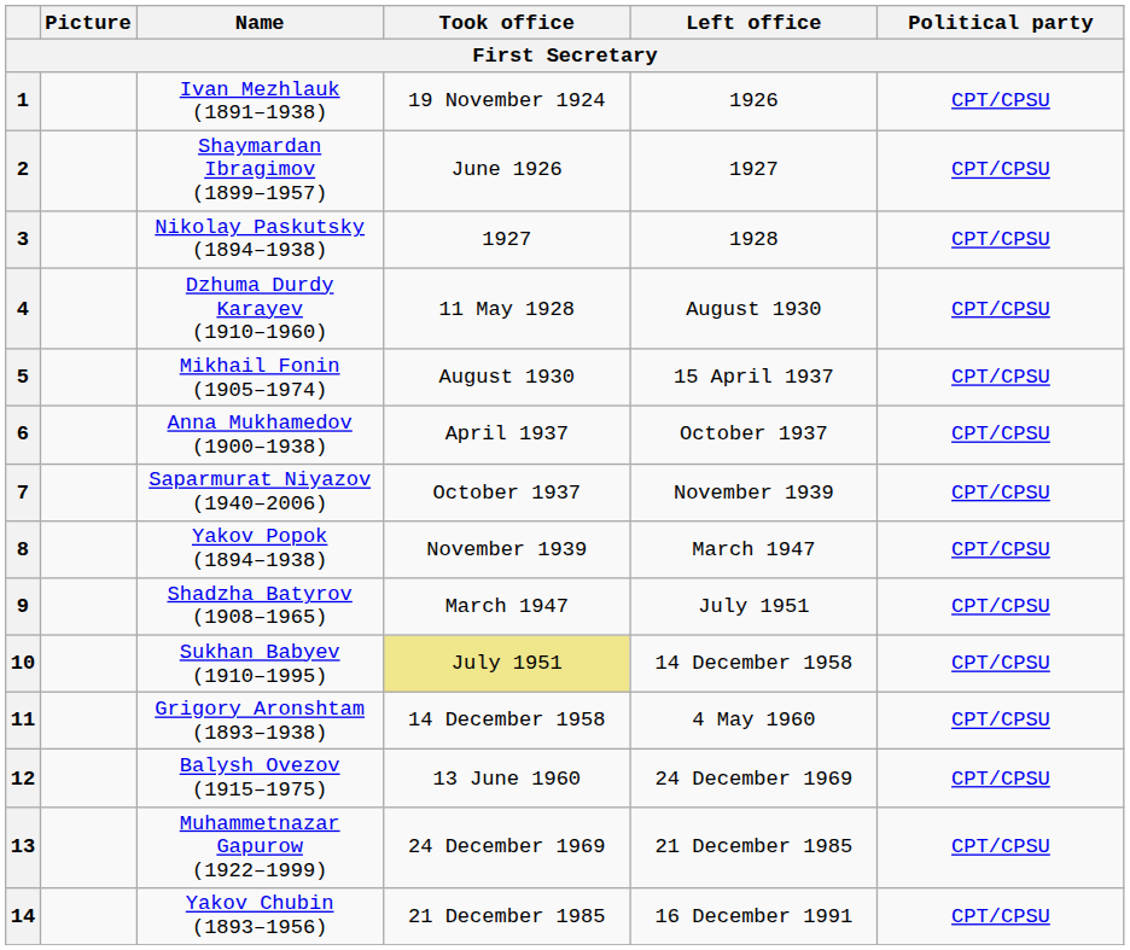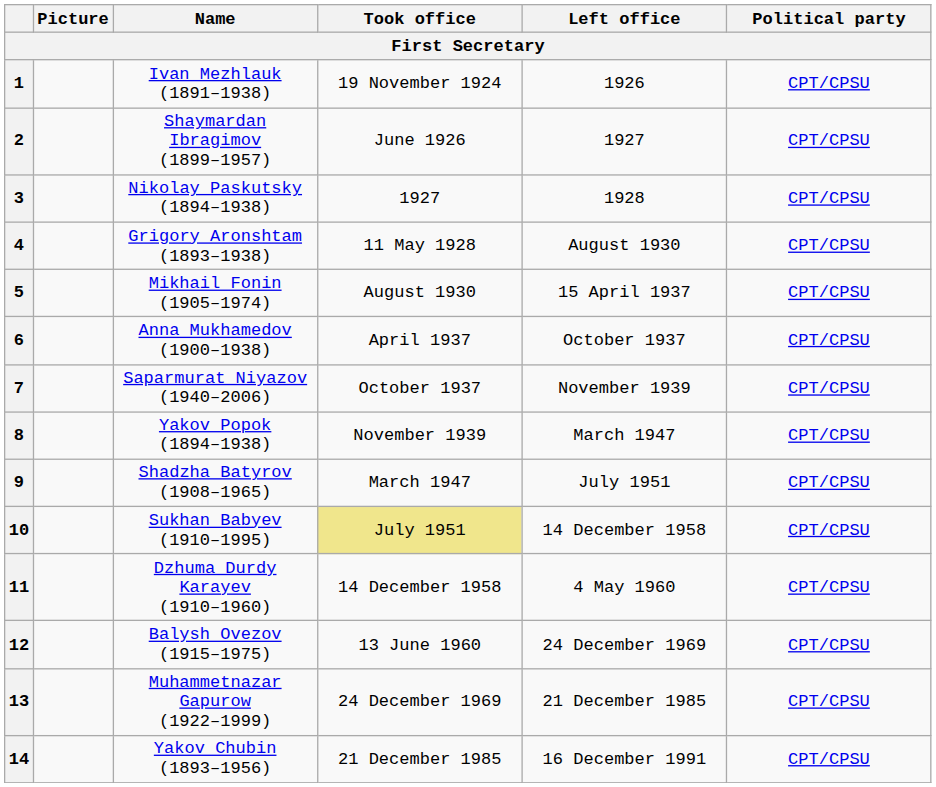4 | Name: Dzhuma Durdy Karayev (1910–1960) -> Grigory Aronshtam (1893–1938)
11 | Name: Grigory Aronshtam (1893–1938) -> Dzhuma Durdy Karayev (1910–1960)
